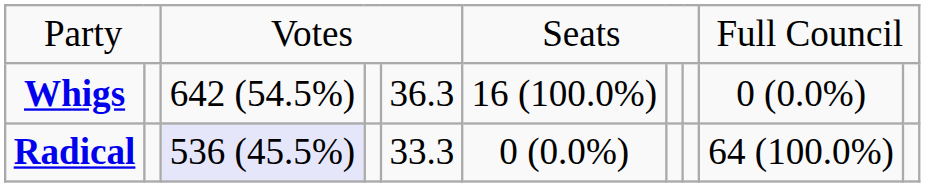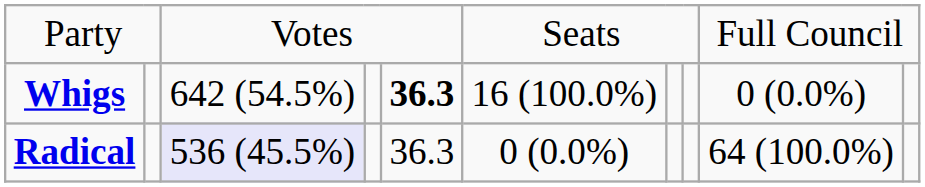Whigs | column 5: normal -> bold
Radical | column 5: 33.3 -> 36.3
